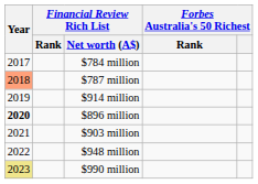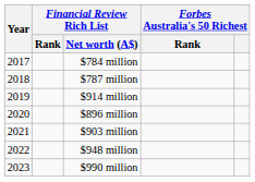$787 million | Year: lightsalmon background -> no background
$896 million | Year: bold -> normal
$990 million | Year: khaki background -> no background
